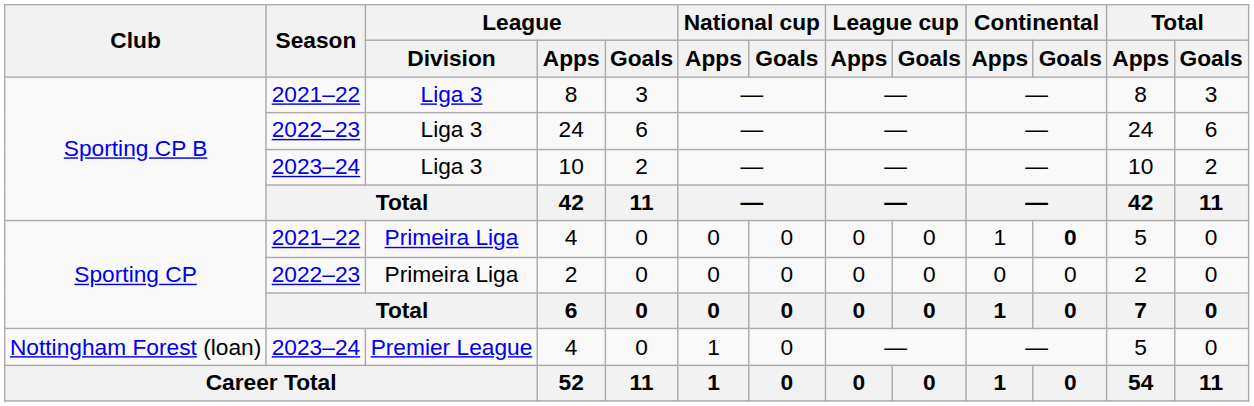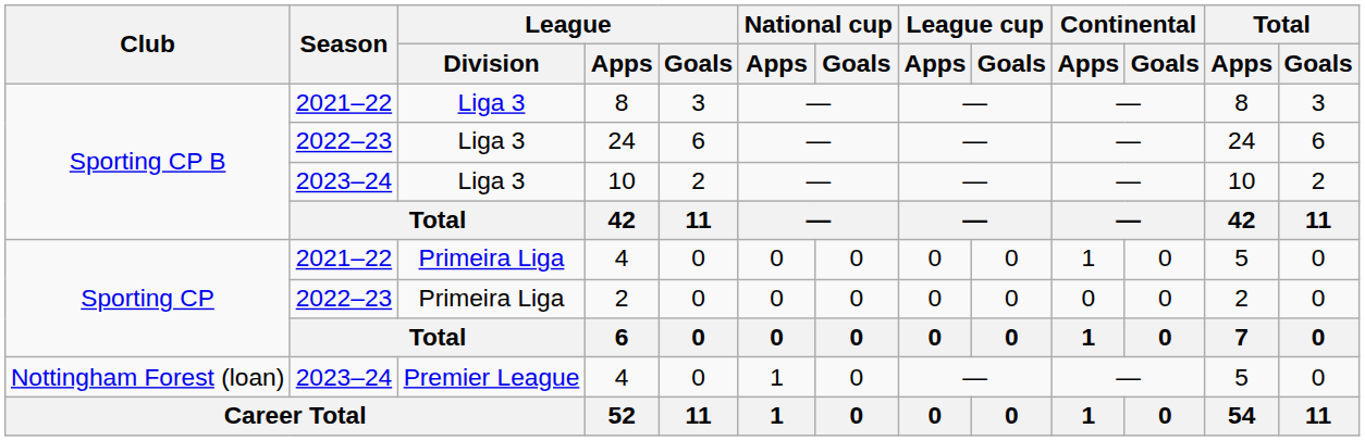Sporting CP / 4 | Continental / Goals: bold -> normal
